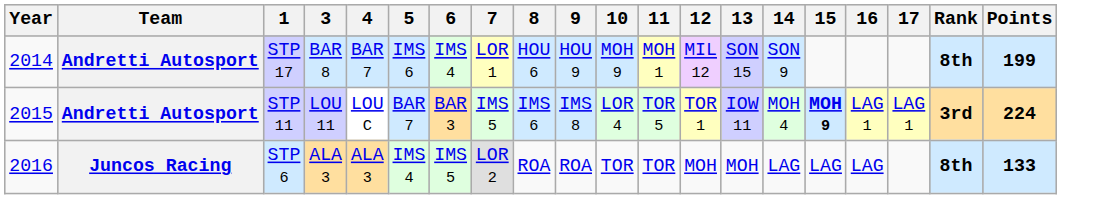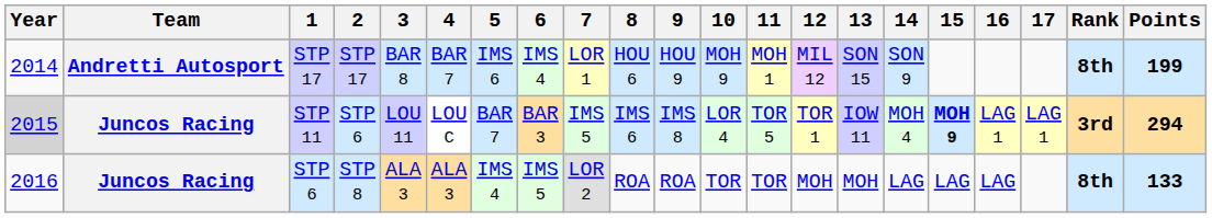+ column: 2 | STP 17 | STP 6 | STP 8
STP 11 | Year: no background -> lightgrey background
STP 11 | Team: Andretti Autosport -> Juncos Racing
STP 11 | Points: 224 -> 294
